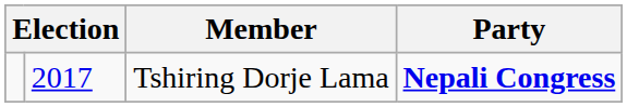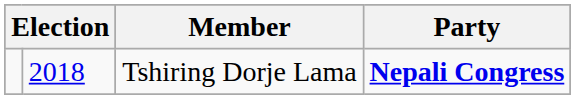Tshiring Dorje Lama | column 2: 2017 -> 2018
